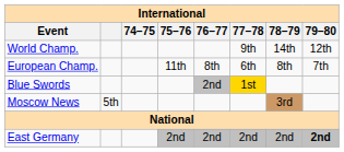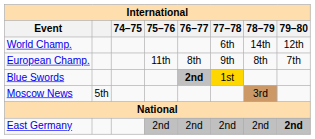World Champ. | 77–78: 9th -> 6th
European Champ. | 77–78: 6th -> 9th
Blue Swords | 76–77: normal -> bold
